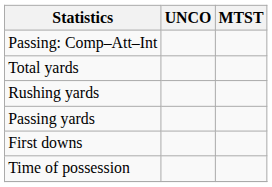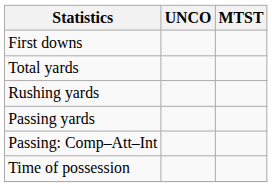rows swapped: First downs <-> Passing: Comp–Att–Int
